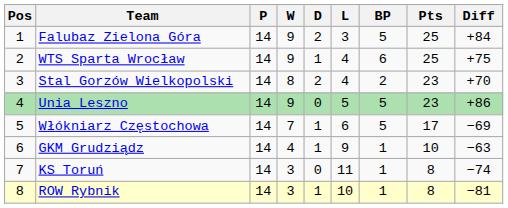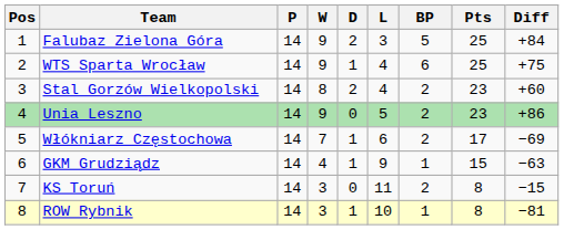Stal Gorzów Wielkopolski | Diff: +70 -> +60
Unia Leszno | BP: 5 -> 2
Włókniarz Częstochowa | BP: 5 -> 2
GKM Grudziądz | Pts: 10 -> 15
KS Toruń | BP: 1 -> 2
KS Toruń | Diff: −74 -> −15
